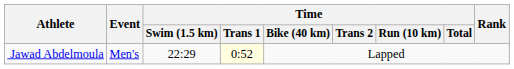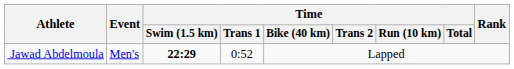Jawad Abdelmoula | Time / Swim (1.5 km): normal -> bold
Jawad Abdelmoula | Time / Trans 1: lightyellow background -> no background
